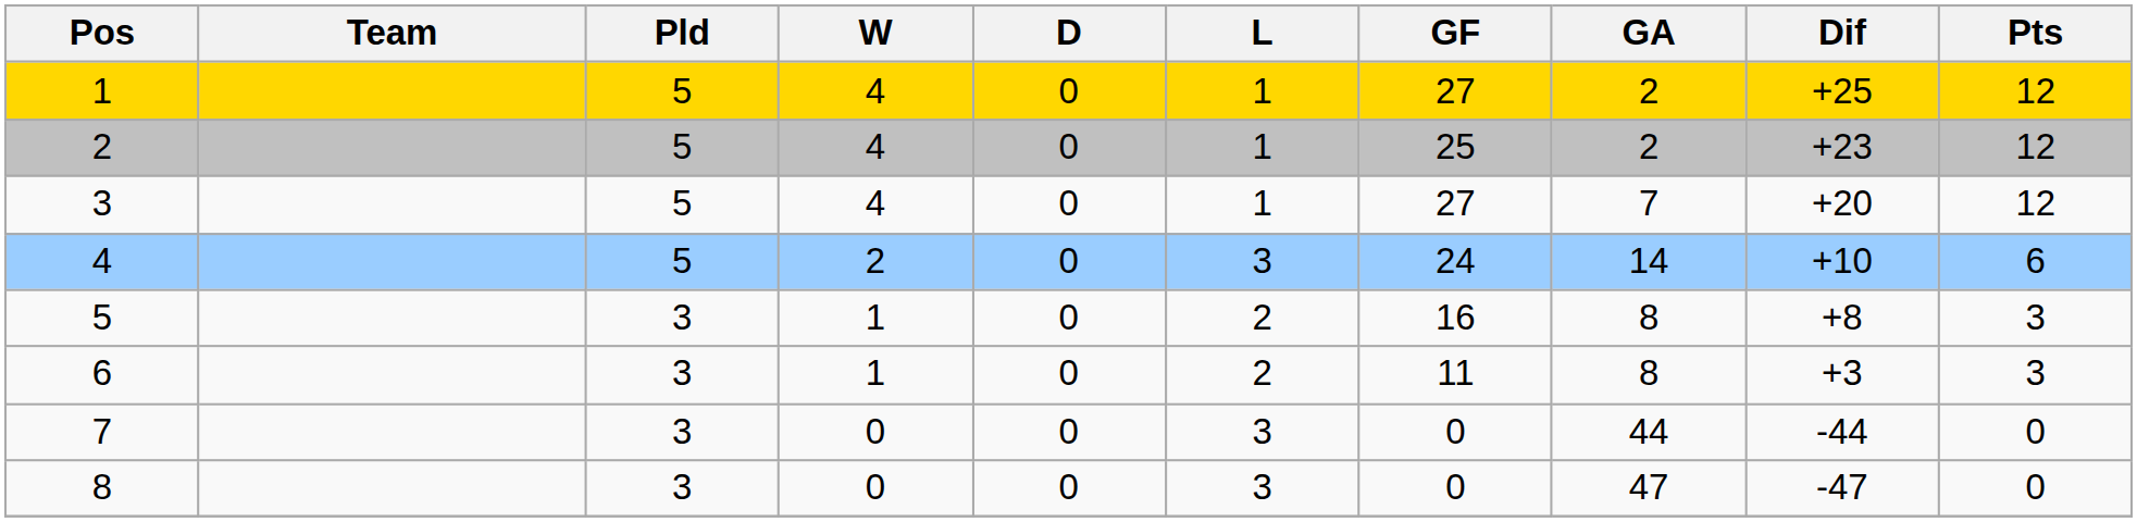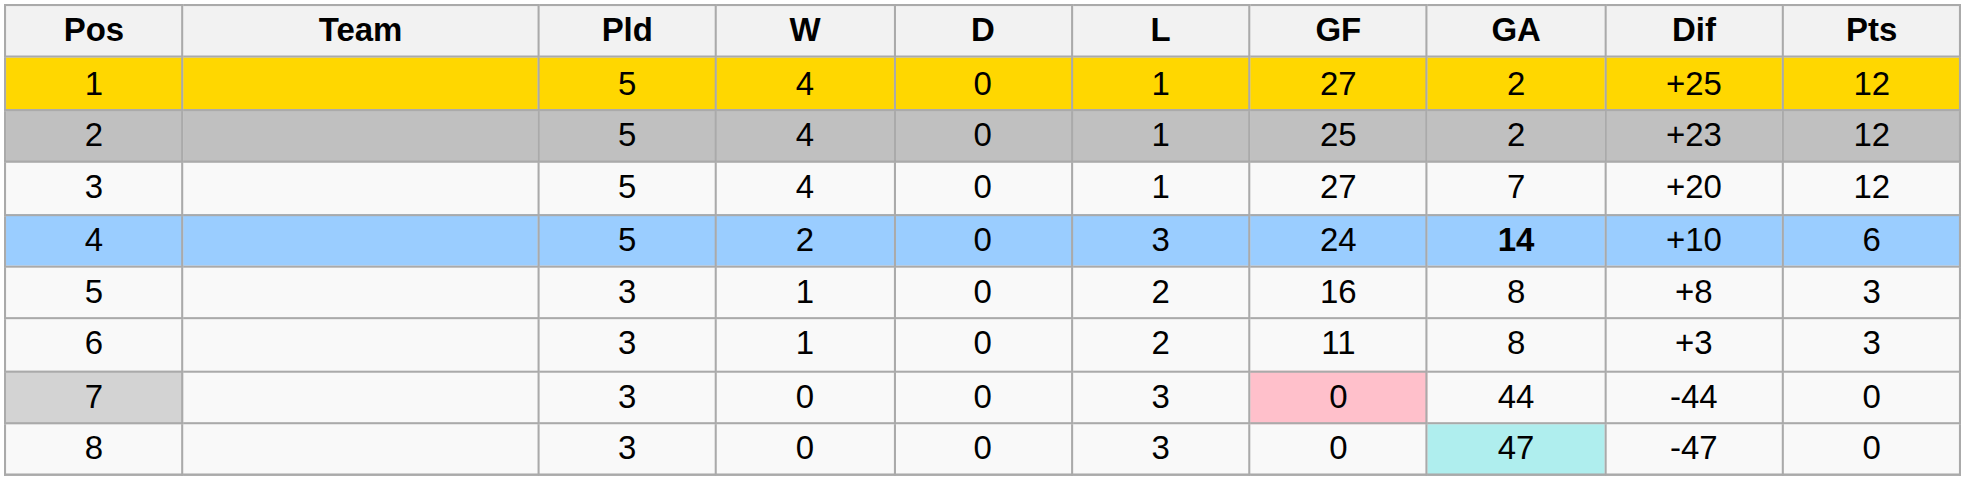row 5 | GA: normal -> bold
row 8 | Pos: no background -> lightgrey background
row 8 | GF: no background -> pink background
row 9 | GA: no background -> paleturquoise background
